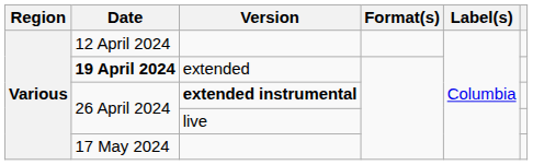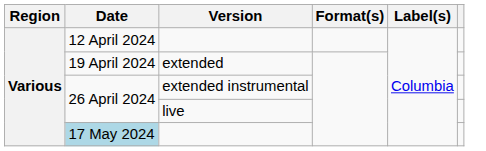19 April 2024 | Date: bold -> normal
26 April 2024 / extended instrumental | Version: bold -> normal
17 May 2024 | Date: no background -> lightblue background
